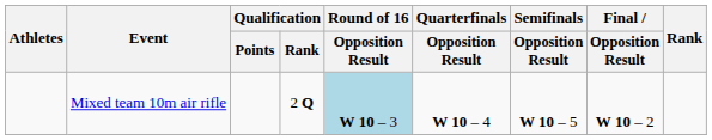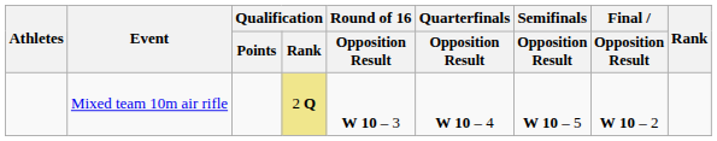Mixed team 10m air rifle | Qualification / Rank: no background -> khaki background
Mixed team 10m air rifle | Round of 16 / Opposition Result: lightblue background -> no background
